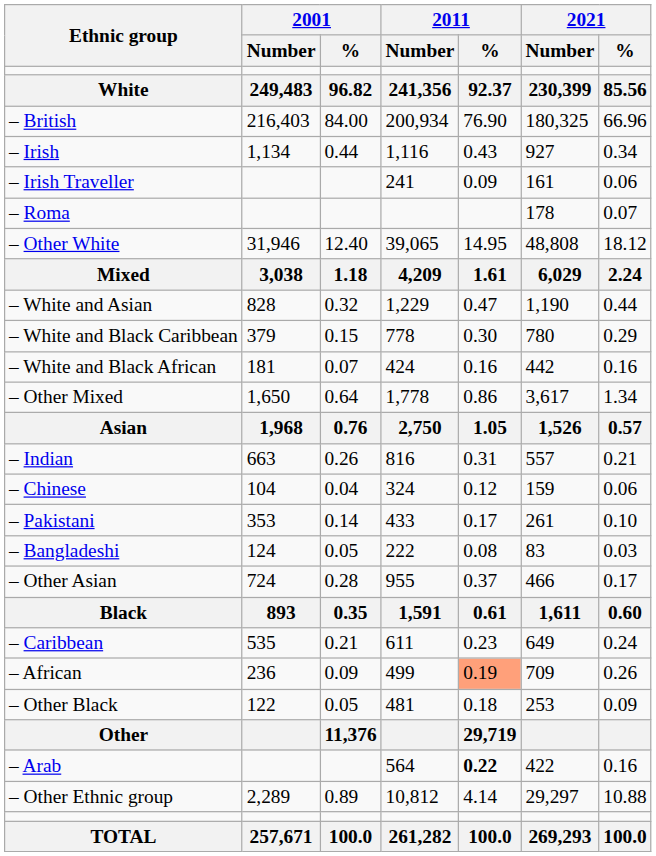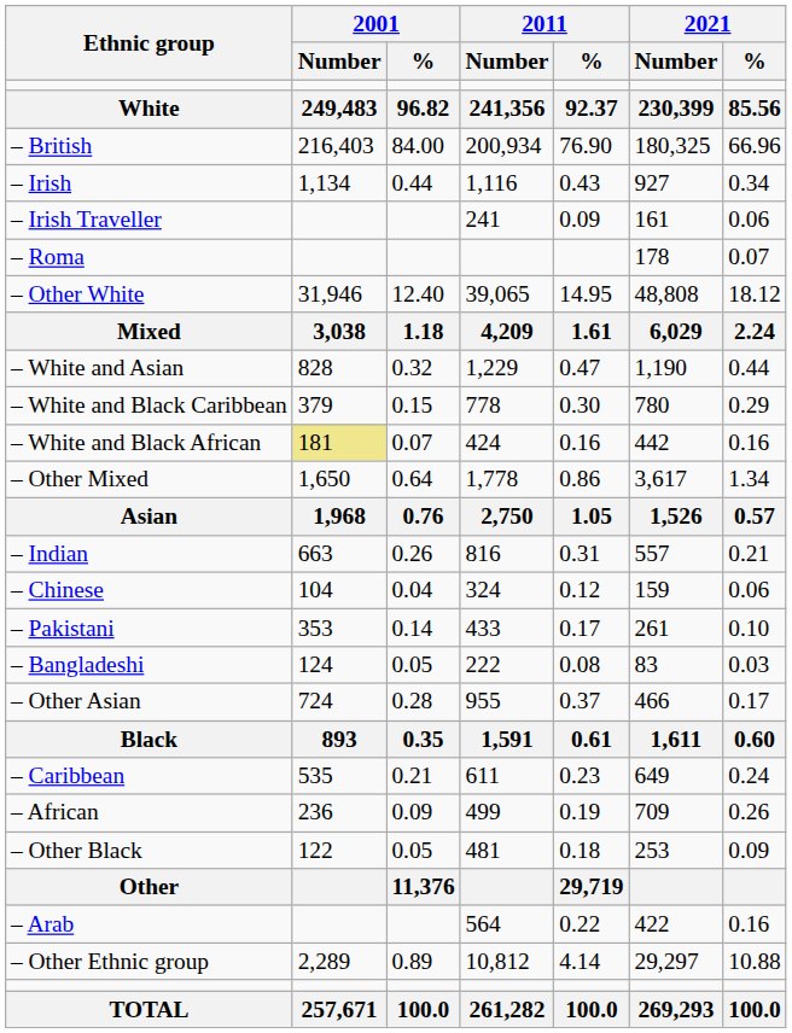– White and Black African | 2001 / Number: no background -> khaki background
– African | 2011 / %: lightsalmon background -> no background
– Arab | 2011 / %: bold -> normal
